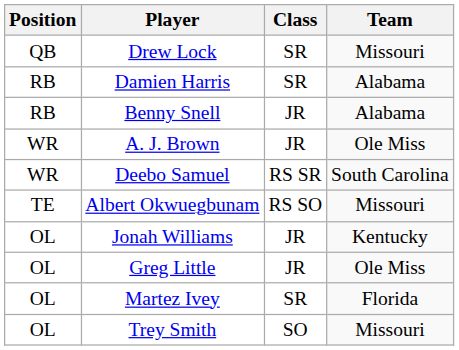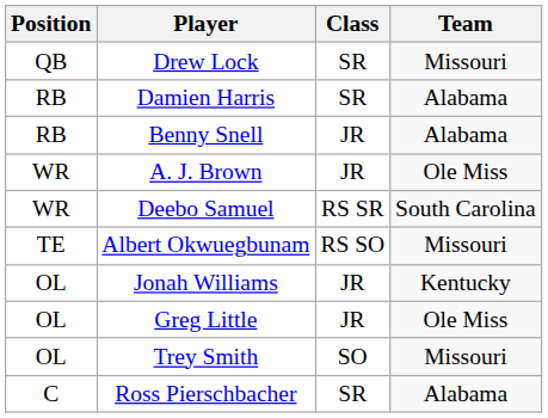- row: OL | Martez Ivey | SR | Florida
+ row: C | Ross Pierschbacher | SR | Alabama
